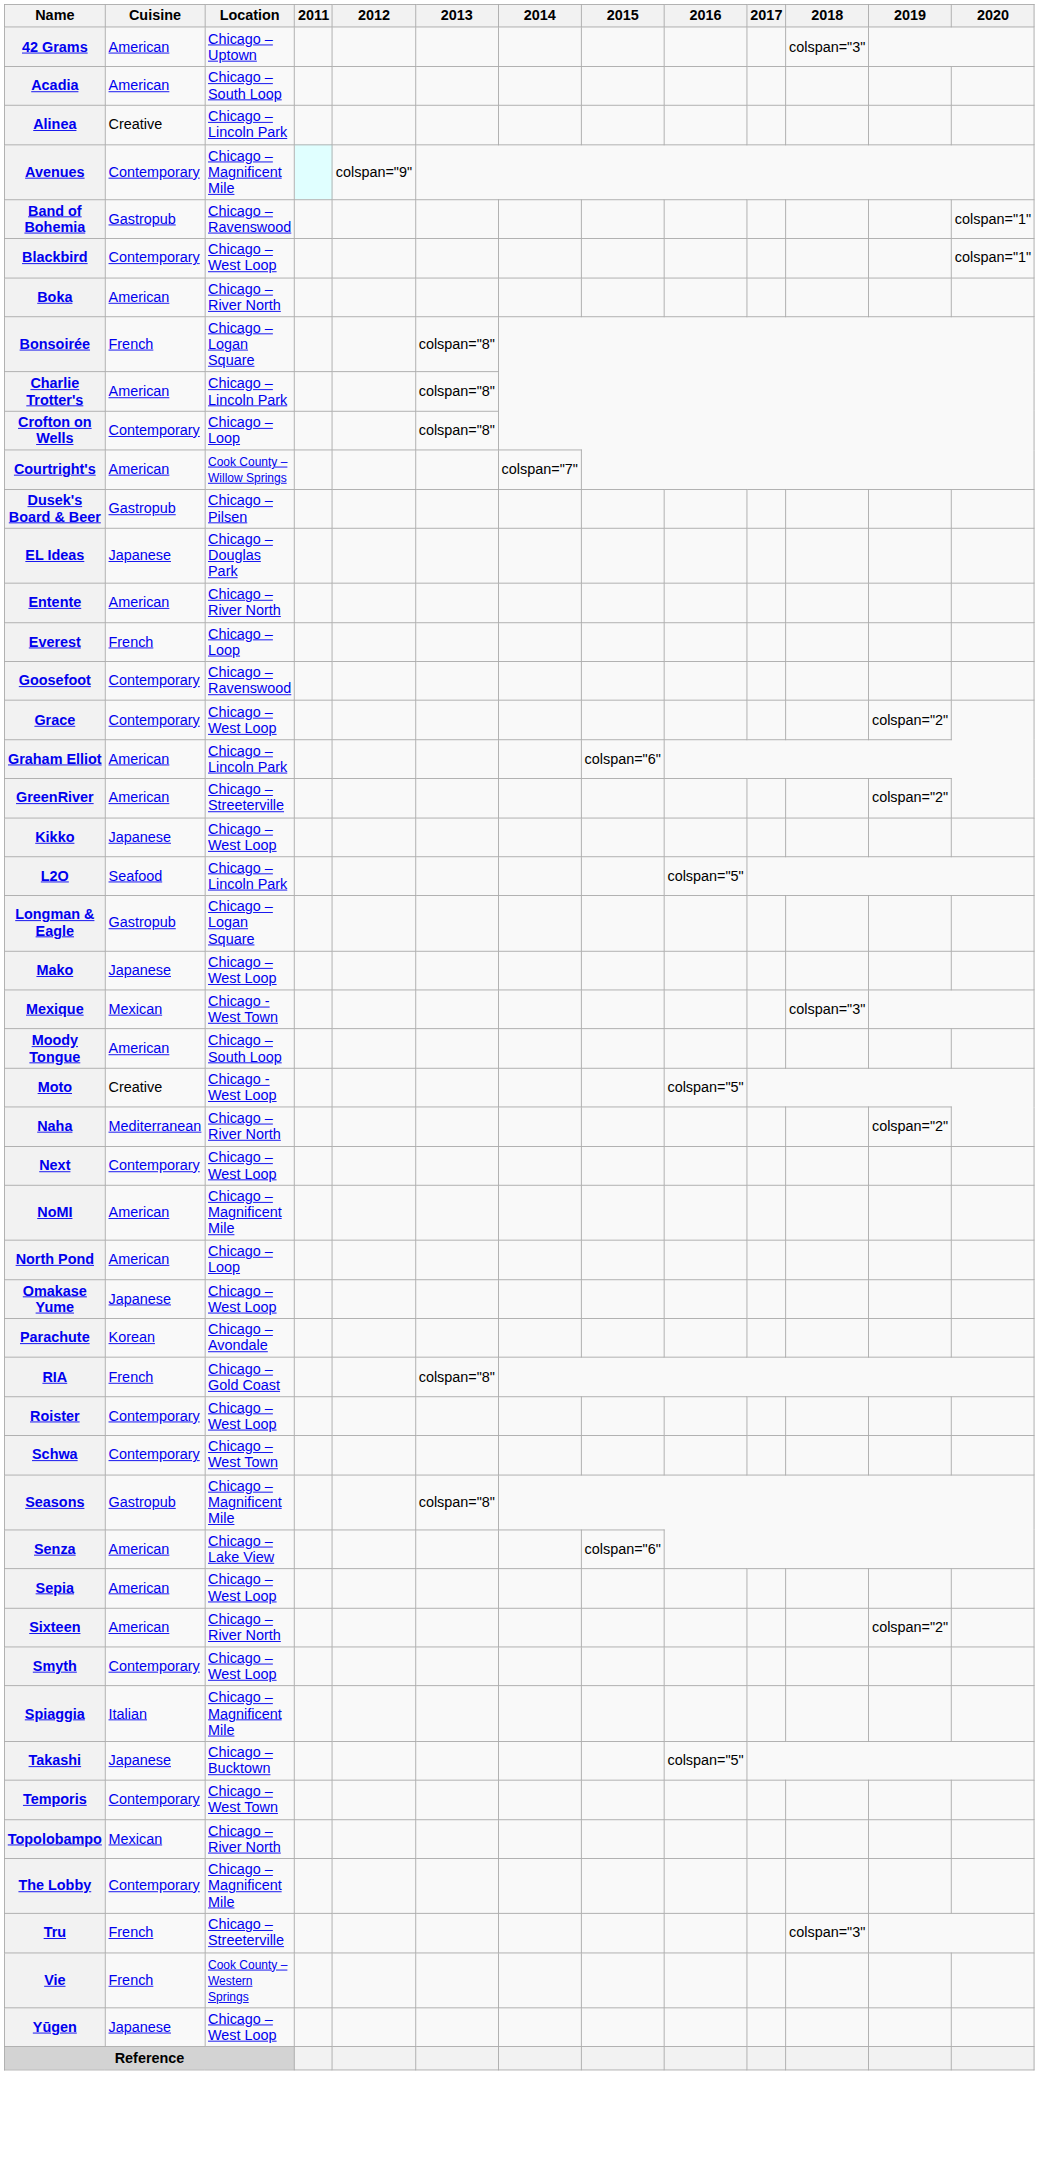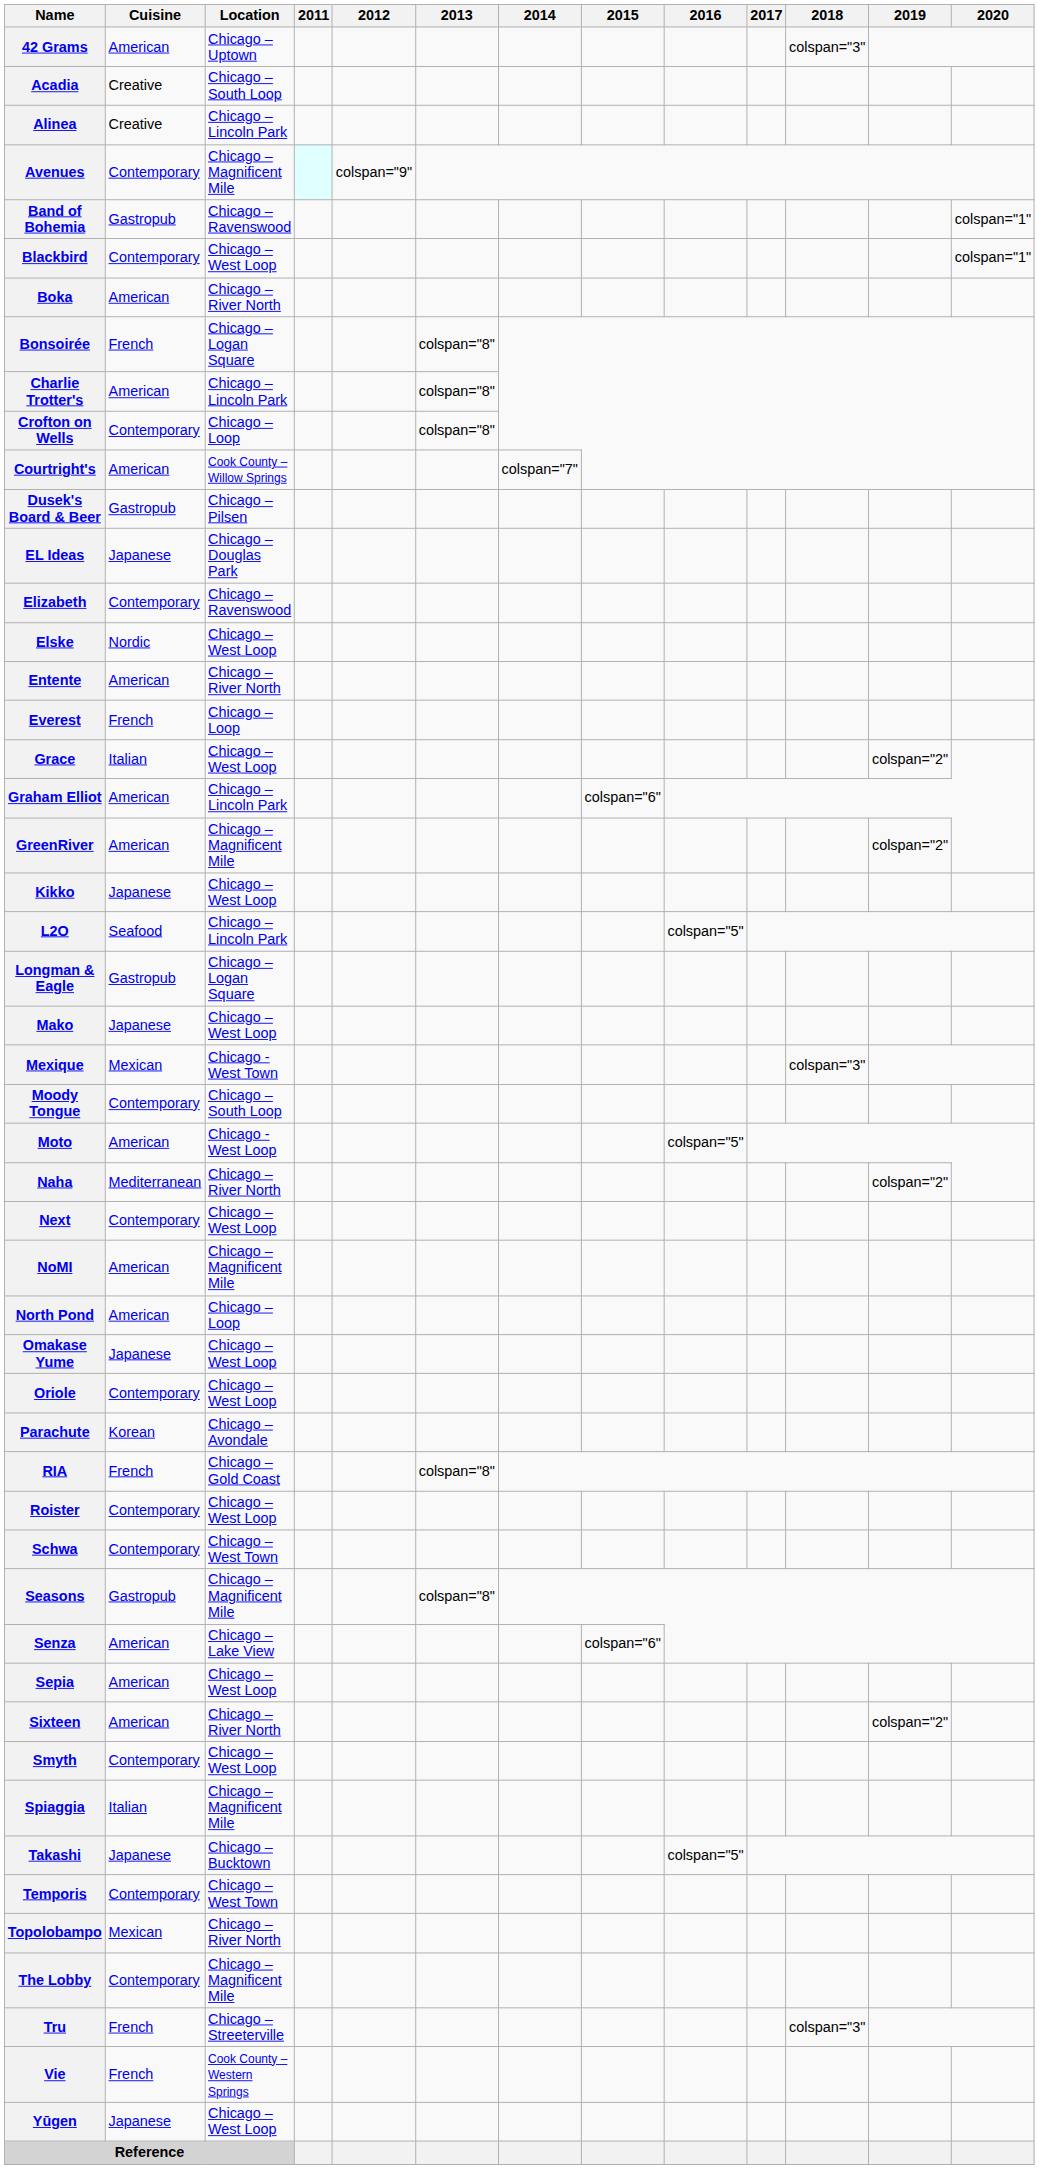Acadia | Cuisine: American -> Creative
+ row: Elizabeth | Contemporary | Chicago – Ravenswood
+ row: Elske | Nordic | Chicago – West Loop
- row: Goosefoot | Contemporary | Chicago – Ravenswood
Grace | Cuisine: Contemporary -> Italian
GreenRiver | Location: Chicago – Streeterville -> Chicago – Magnificent Mile
Moody Tongue | Cuisine: American -> Contemporary
Moto | Cuisine: Creative -> American
+ row: Oriole | Contemporary | Chicago – West Loop
